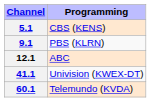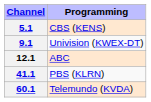9.1 | Programming: PBS (KLRN) -> Univision (KWEX-DT)
41.1 | Programming: Univision (KWEX-DT) -> PBS (KLRN)
